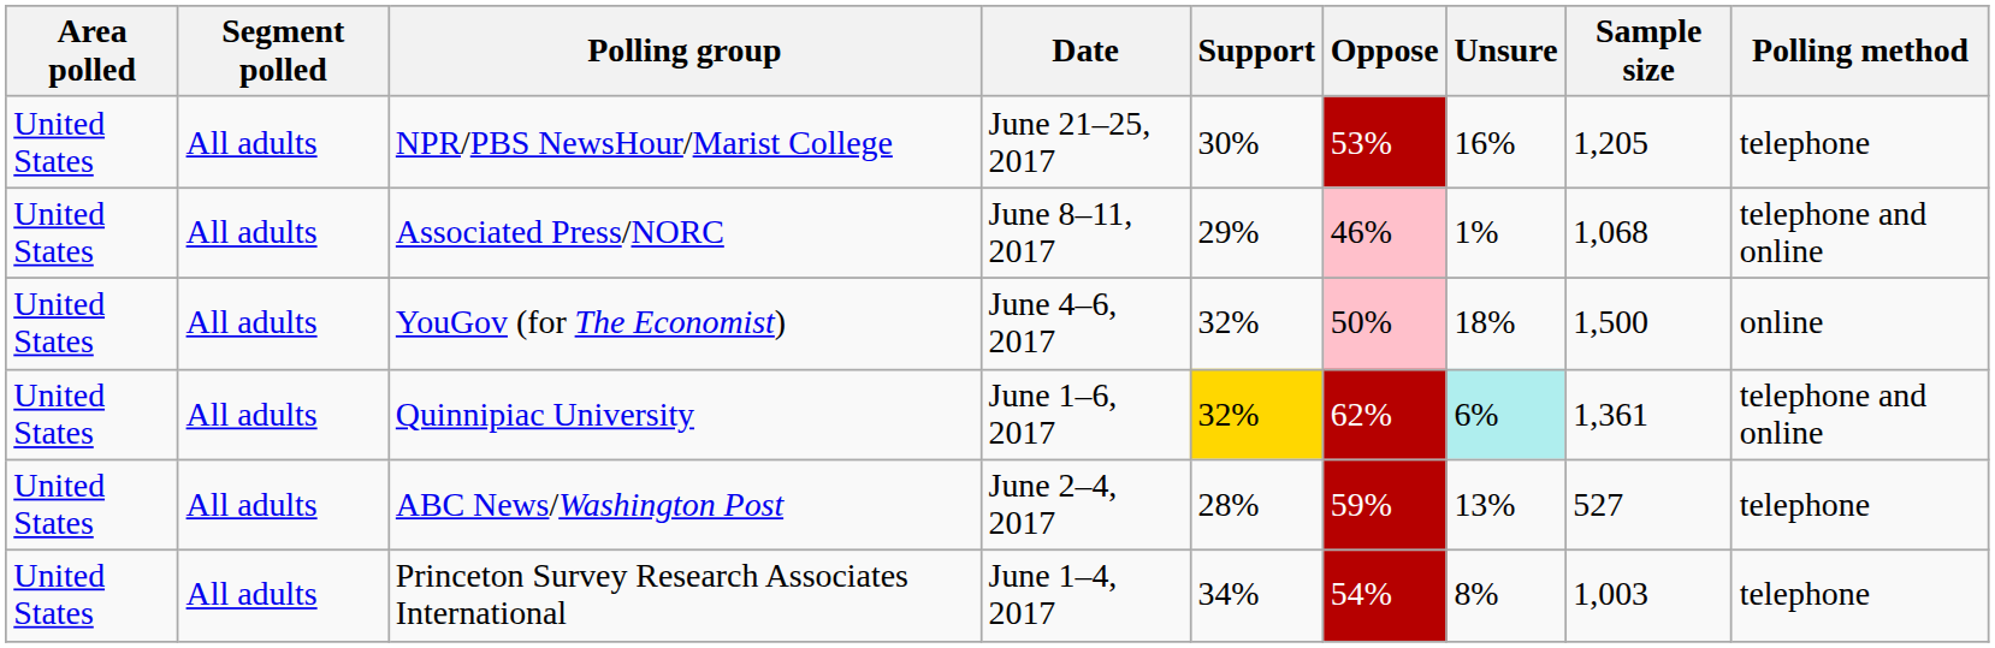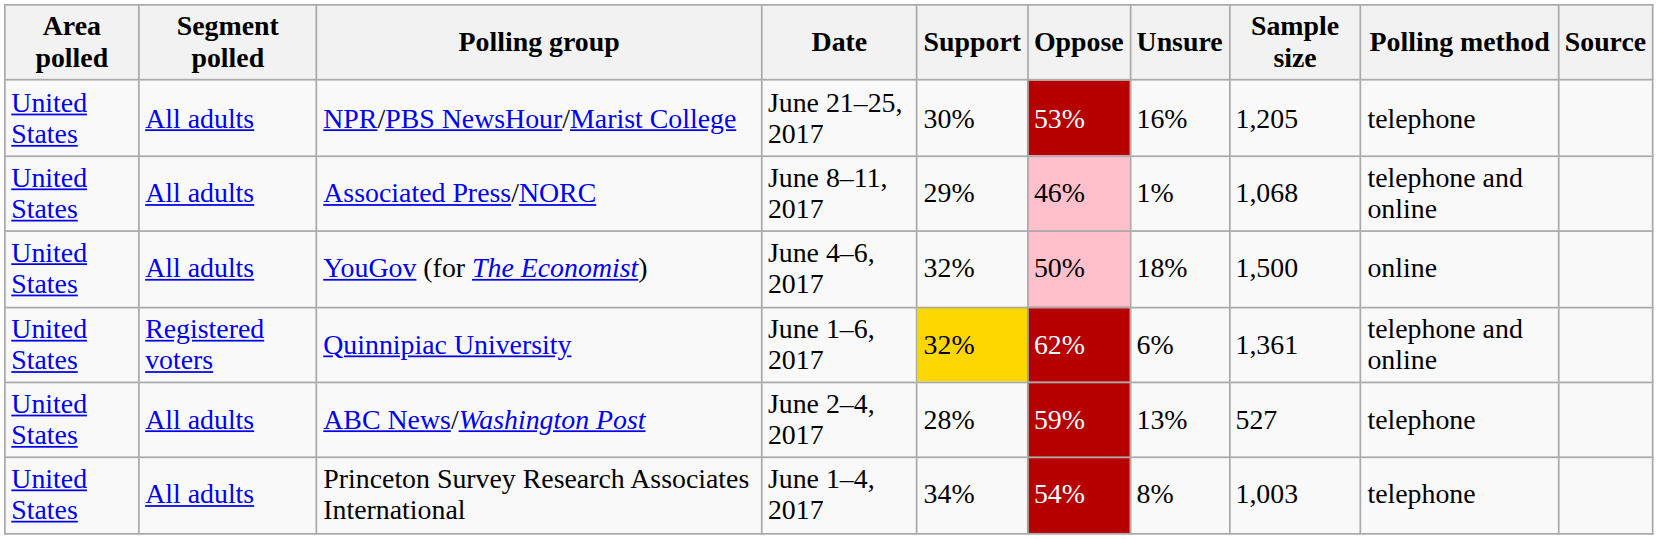+ column: Source
Quinnipiac University | Segment polled: All adults -> Registered voters
Quinnipiac University | Unsure: paleturquoise background -> no background
